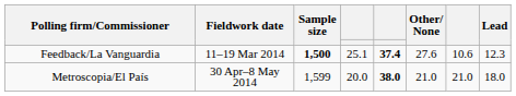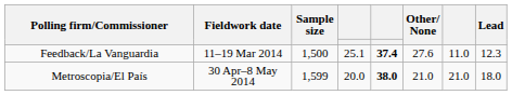Feedback/La Vanguardia | Sample size: bold -> normal
Feedback/La Vanguardia | column 7: 10.6 -> 11.0
